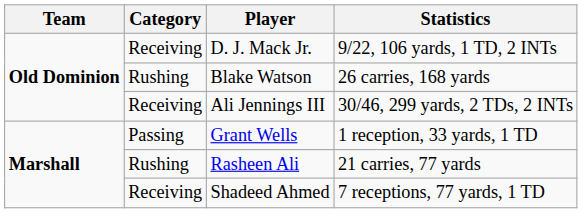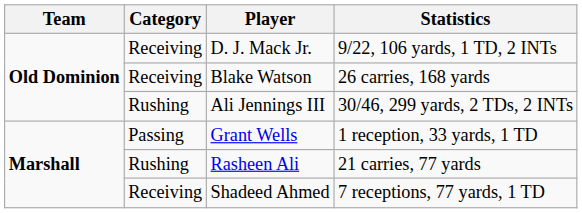Blake Watson | Category: Rushing -> Receiving
Ali Jennings III | Category: Receiving -> Rushing
